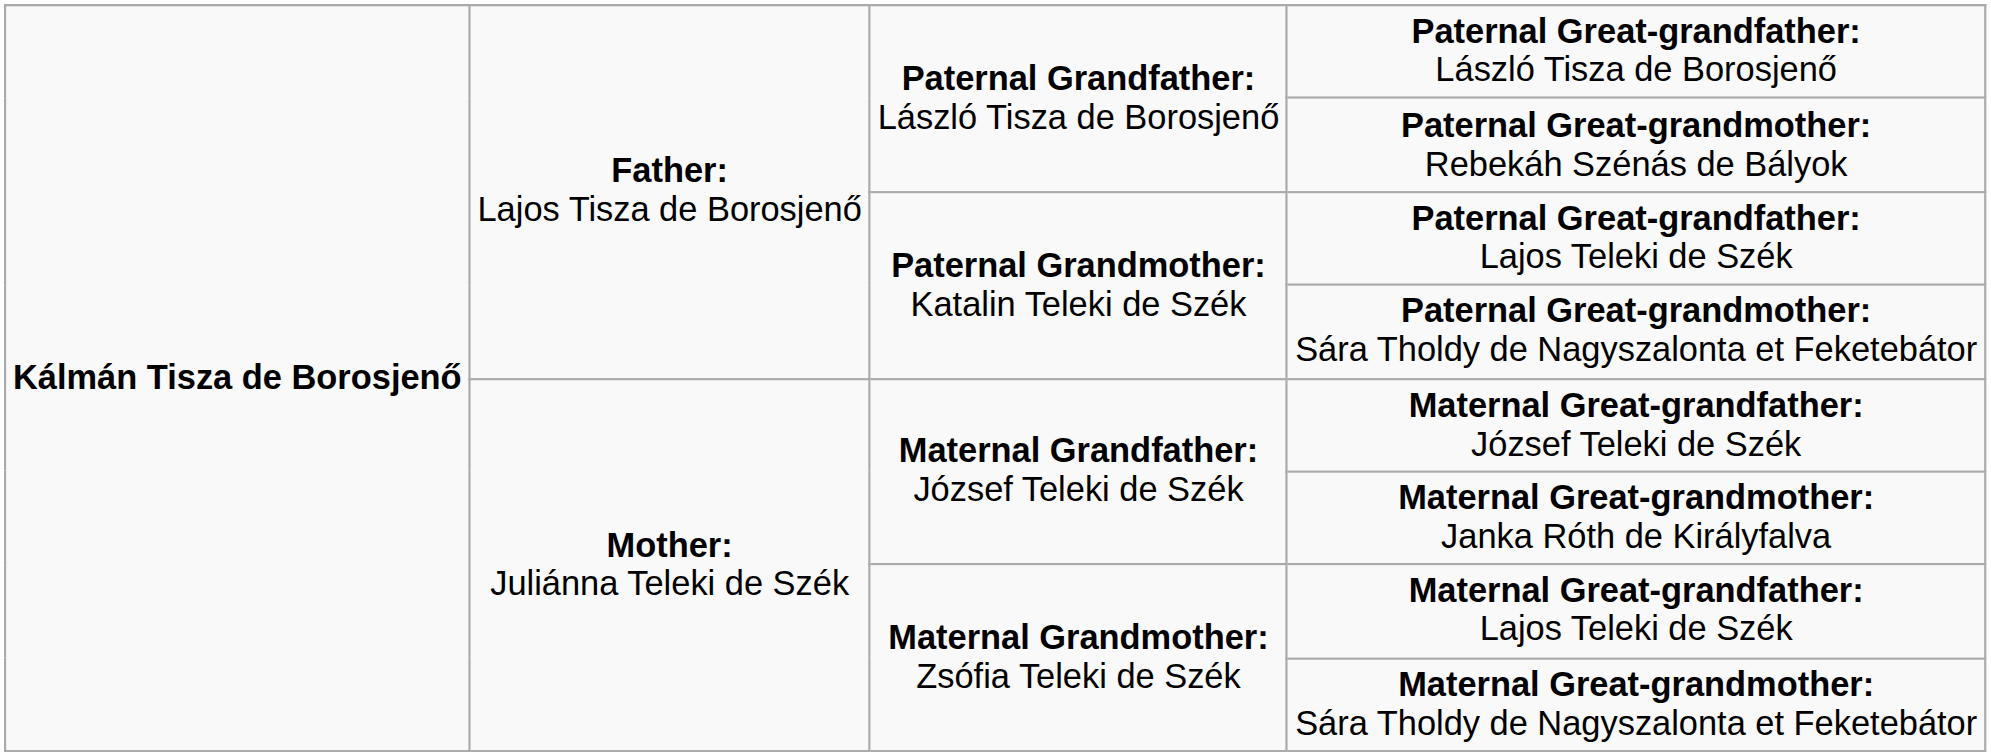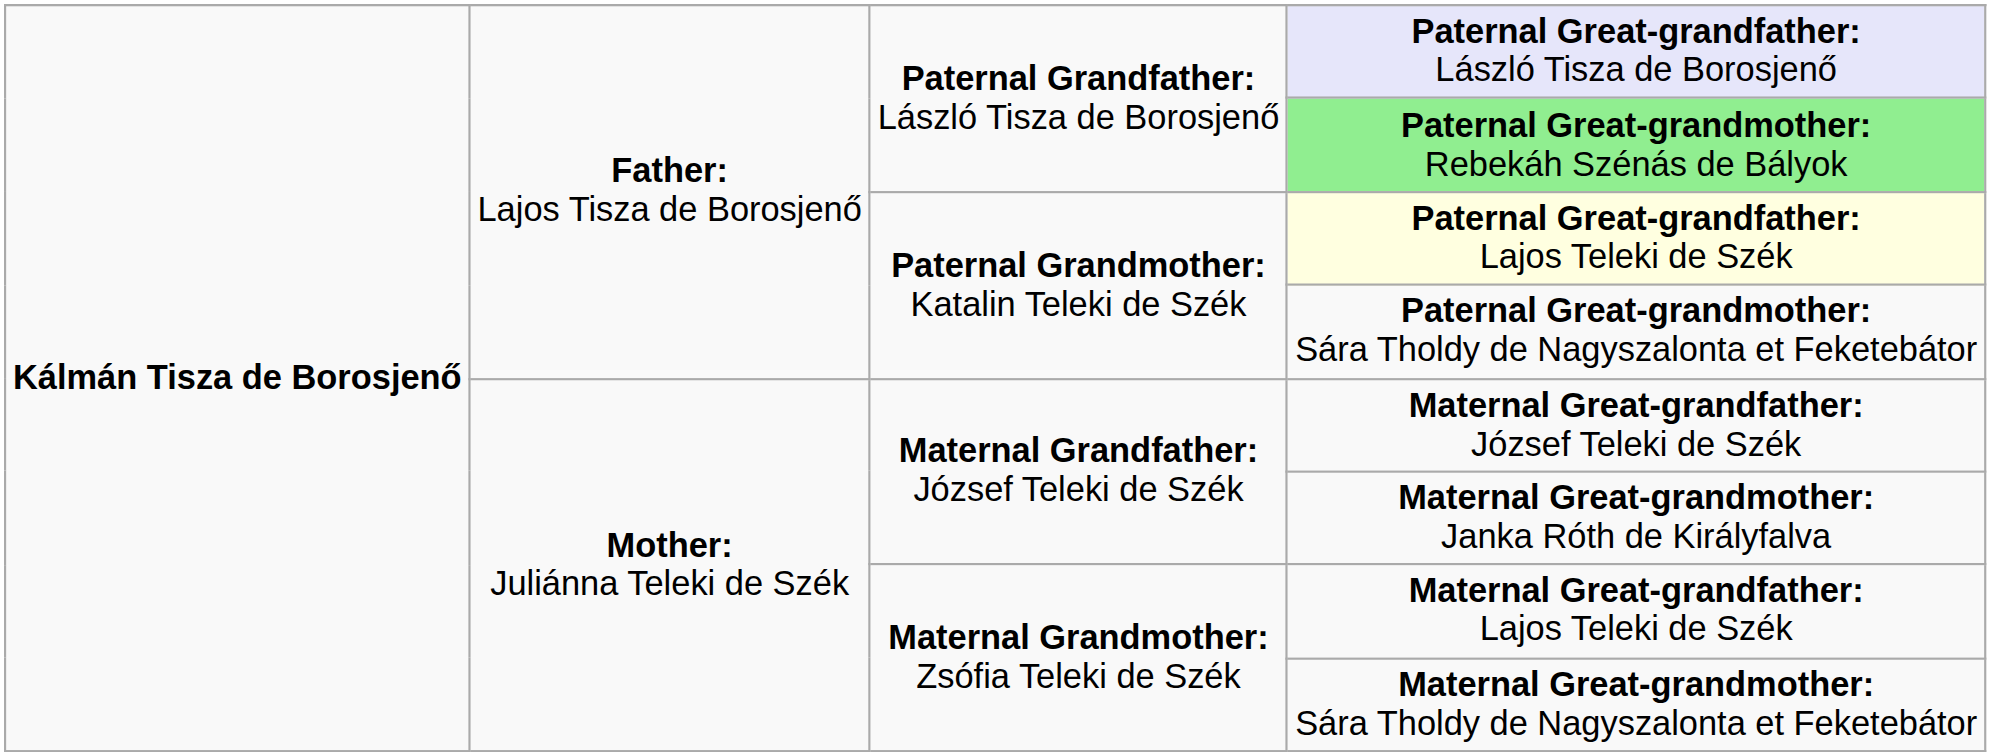Paternal Great-grandfather: László Tisza de Borosjenő | column 4: no background -> lavender background
Paternal Great-grandmother: Rebekáh Szénás de Bályok | column 4: no background -> lightgreen background
Paternal Great-grandfather: Lajos Teleki de Szék | column 4: no background -> lightyellow background
